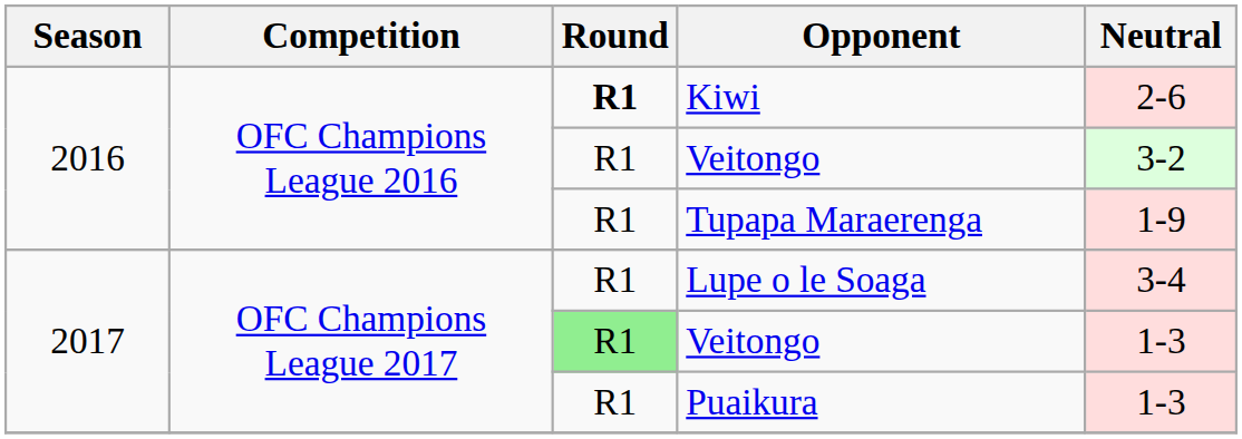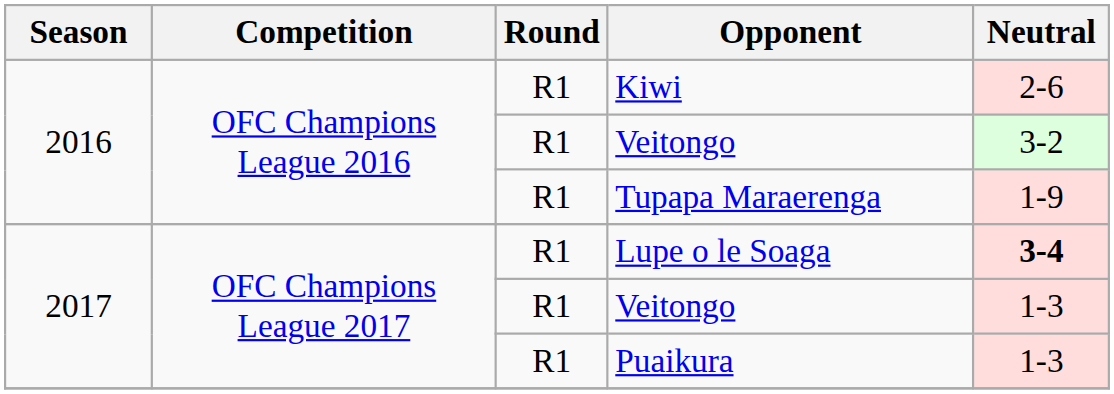Kiwi | Round: bold -> normal
Lupe o le Soaga | Neutral: normal -> bold
2017 / Veitongo | Round: lightgreen background -> no background
